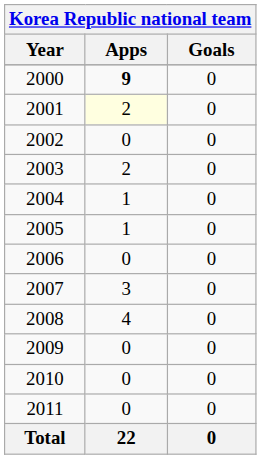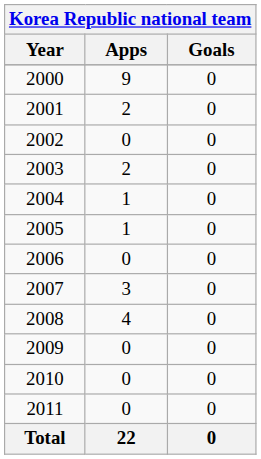2000 | Apps: bold -> normal
2001 | Apps: lightyellow background -> no background
